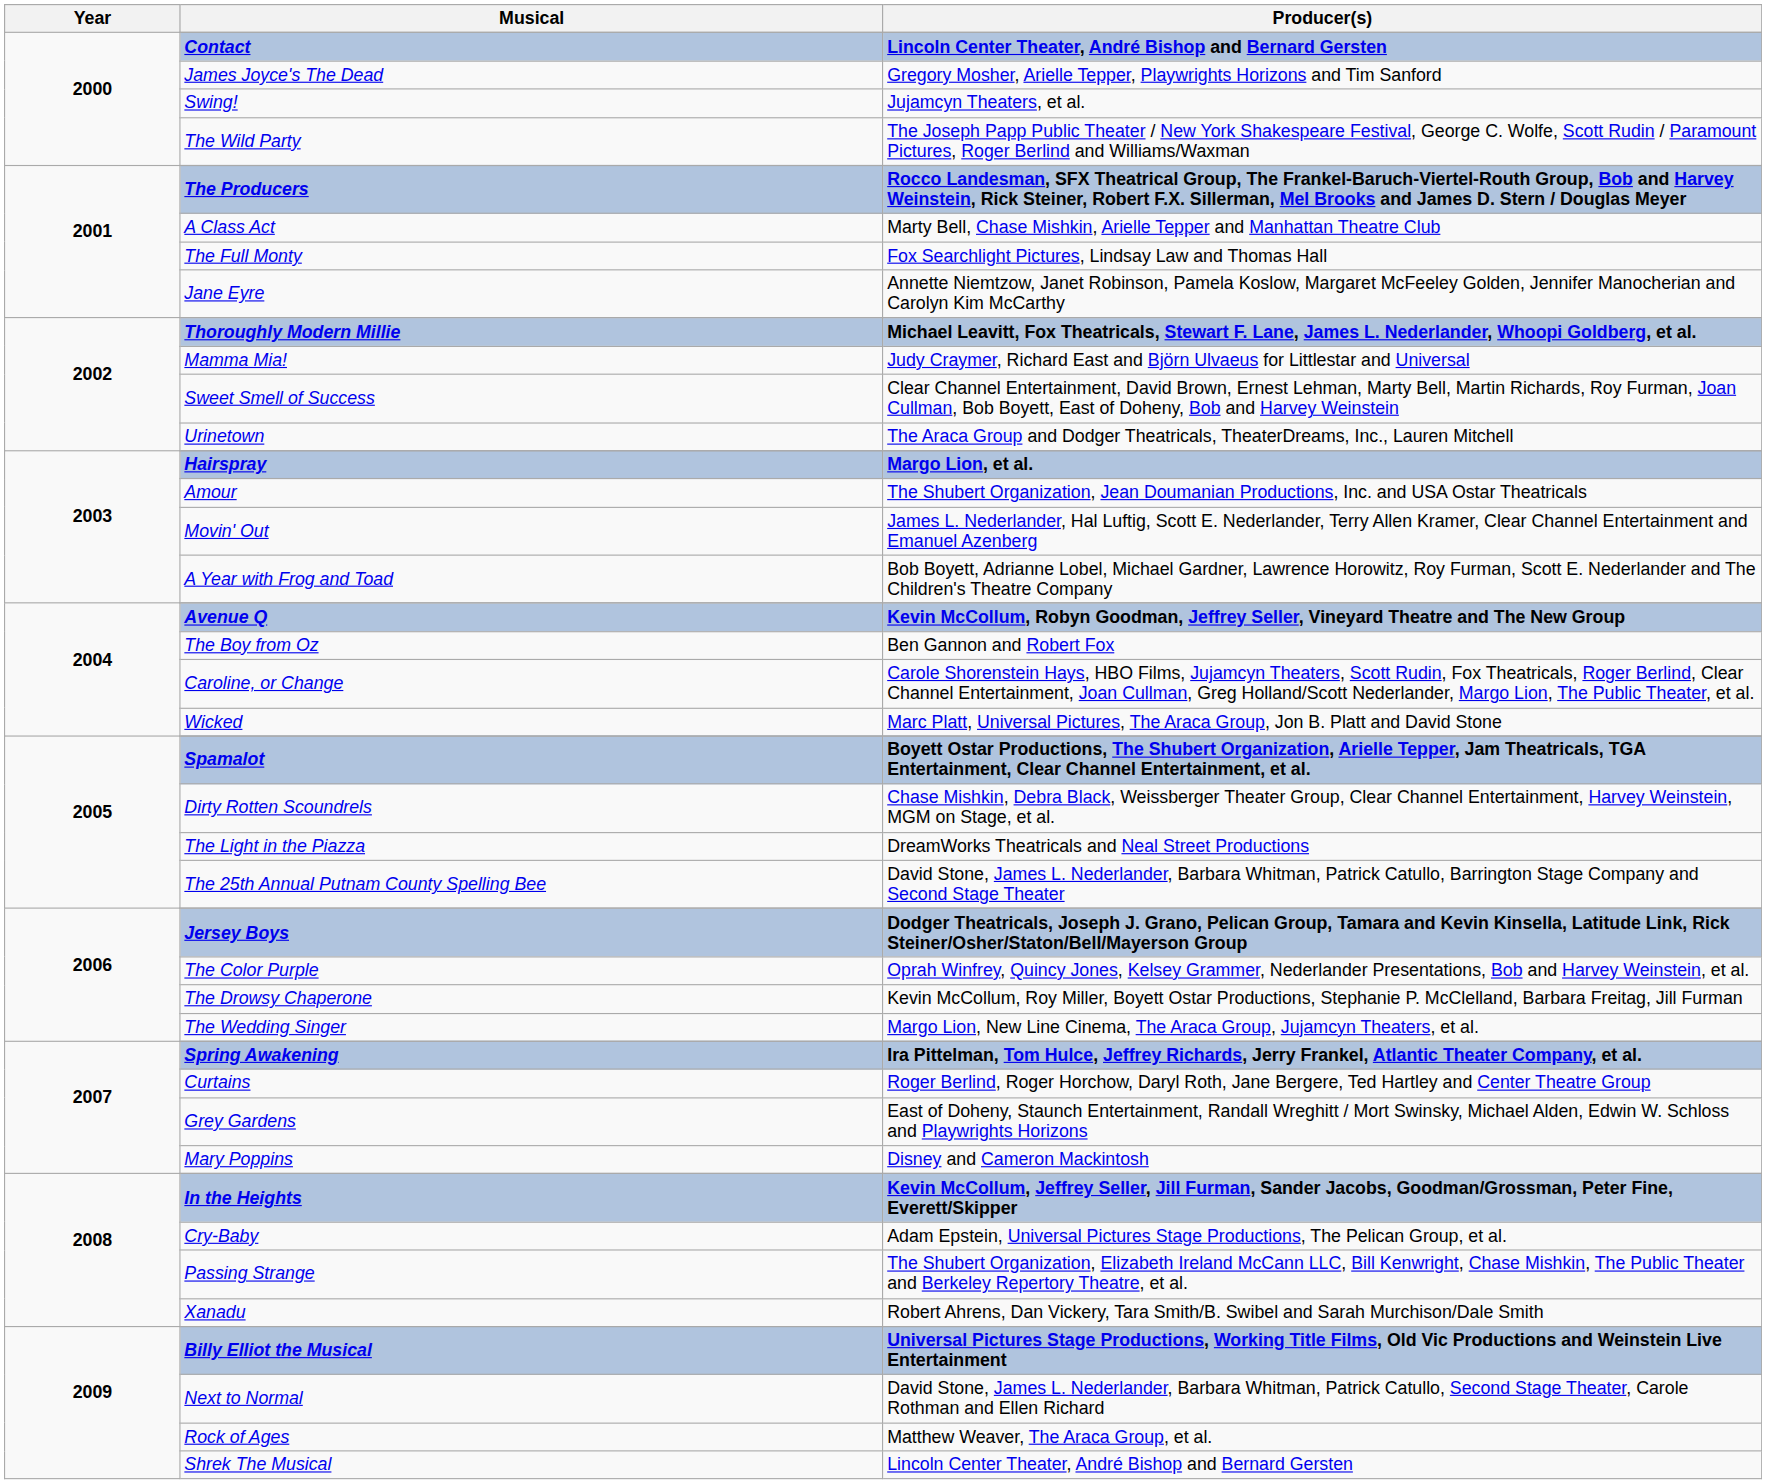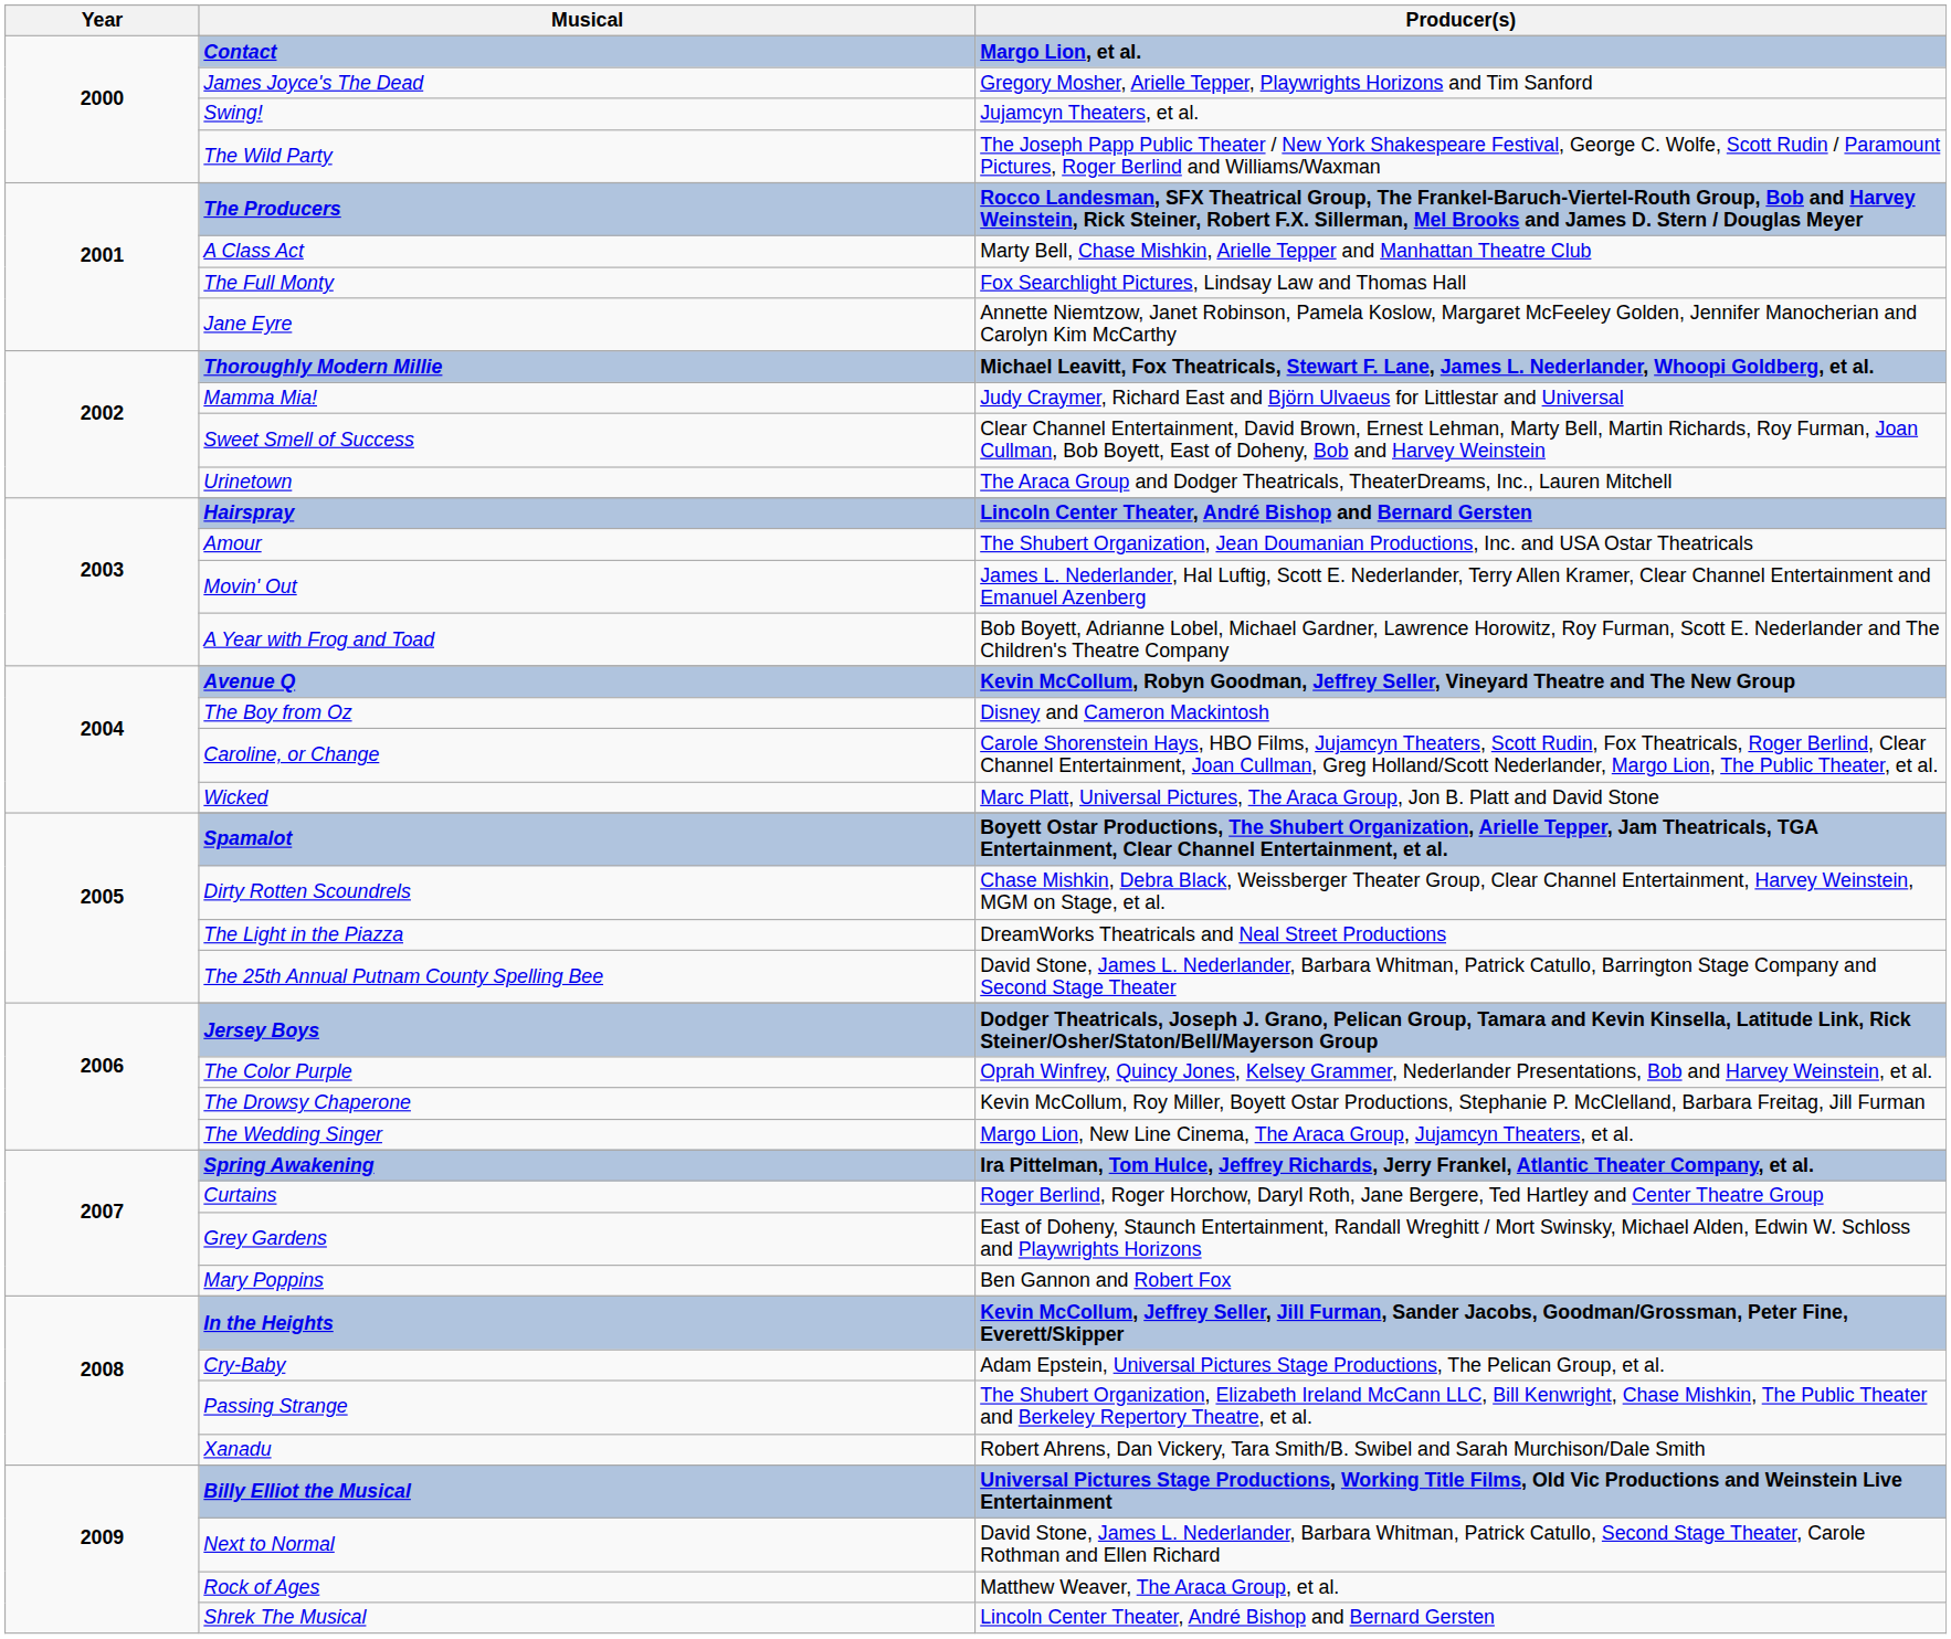Contact | Producer(s): Lincoln Center Theater, André Bishop and Bernard Gersten -> Margo Lion, et al.
Hairspray | Producer(s): Margo Lion, et al. -> Lincoln Center Theater, André Bishop and Bernard Gersten
The Boy from Oz | Producer(s): Ben Gannon and Robert Fox -> Disney and Cameron Mackintosh
Mary Poppins | Producer(s): Disney and Cameron Mackintosh -> Ben Gannon and Robert Fox
